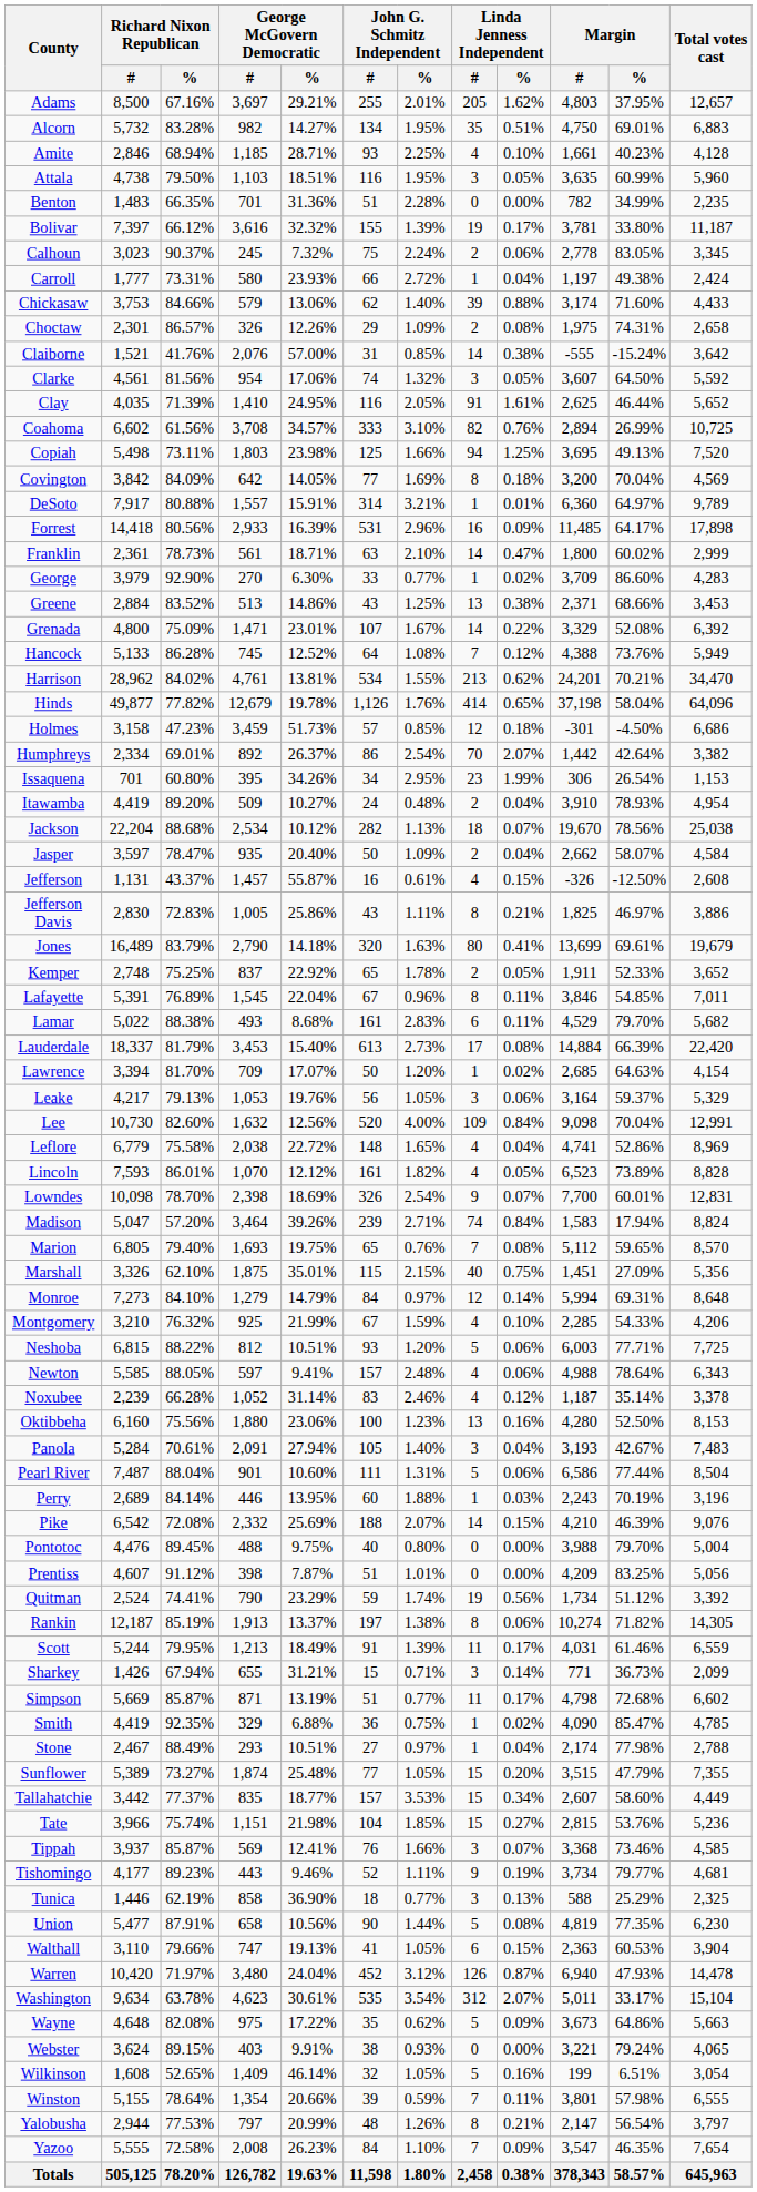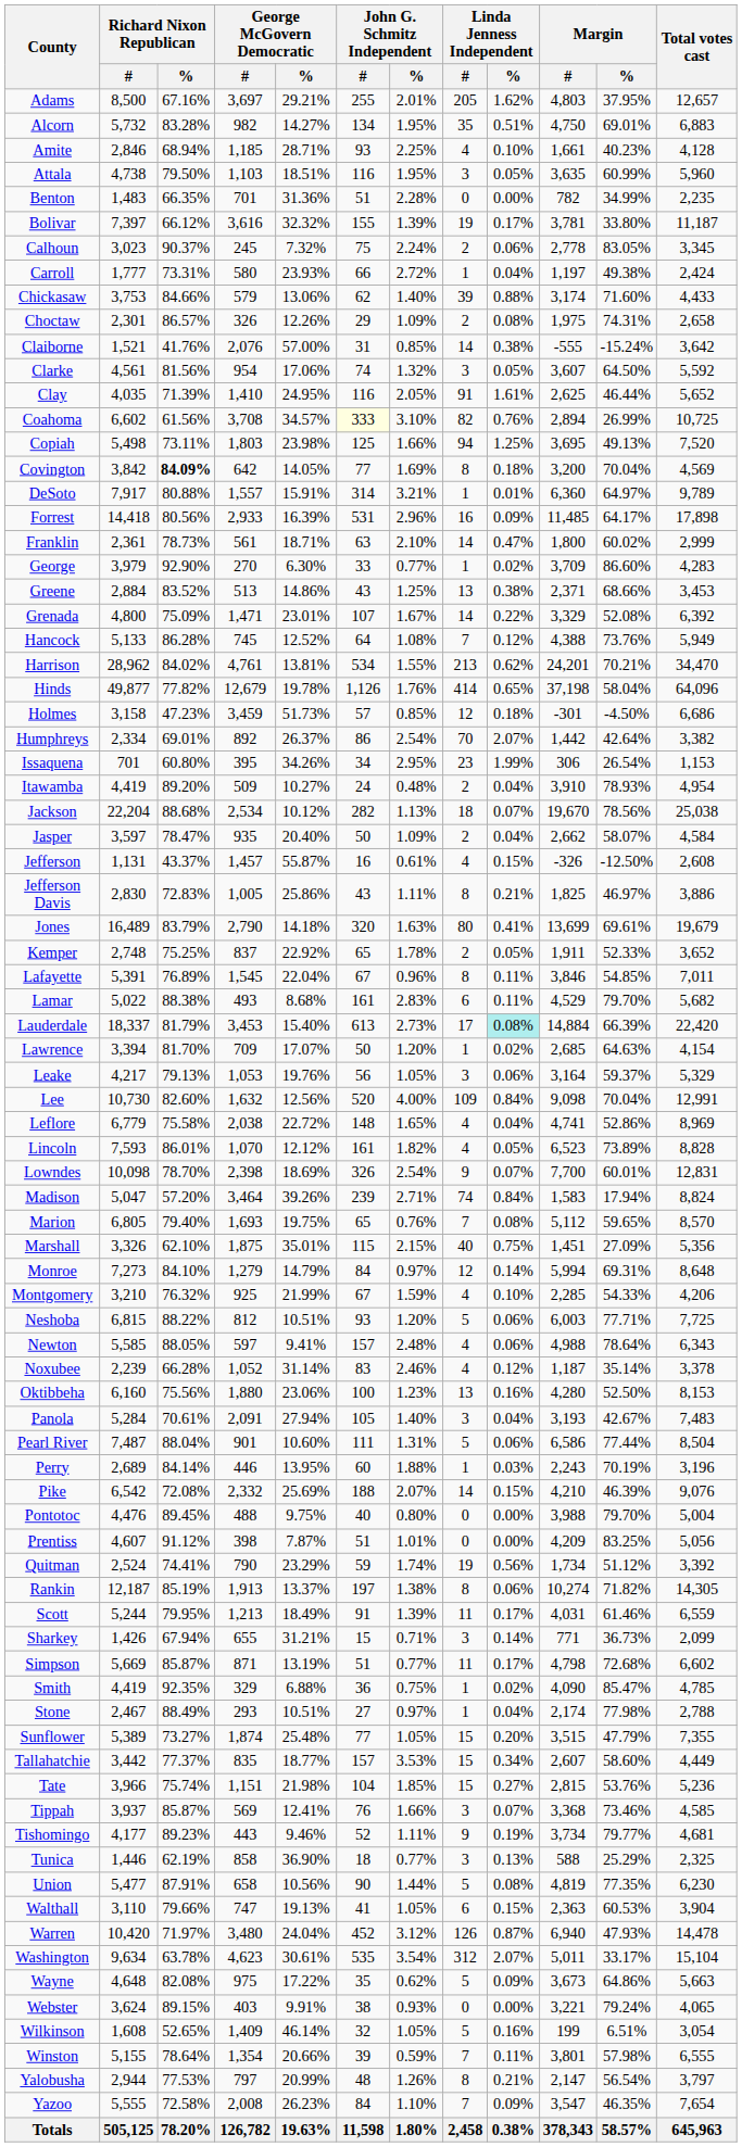Coahoma | John G. Schmitz Independent / #: no background -> lightyellow background
Covington | Richard Nixon Republican / %: normal -> bold
Lauderdale | Linda Jenness Independent / %: no background -> paleturquoise background
